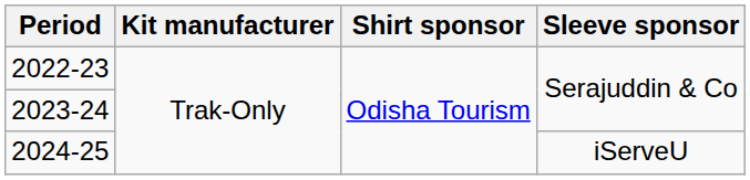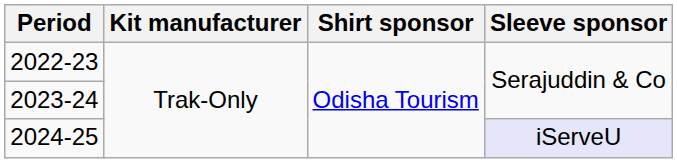2024-25 | Sleeve sponsor: no background -> lavender background
